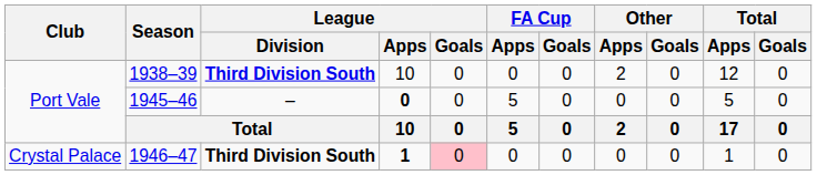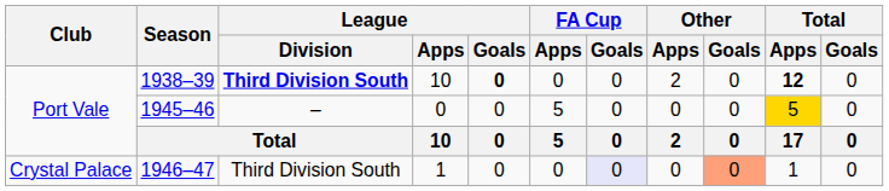1938–39 | League / Goals: normal -> bold
1938–39 | Total / Apps: normal -> bold
1945–46 | League / Apps: bold -> normal
1945–46 | Total / Apps: no background -> gold background
1946–47 | League / Division: bold -> normal
1946–47 | League / Apps: bold -> normal
1946–47 | League / Goals: pink background -> no background
1946–47 | FA Cup / Goals: no background -> lavender background
1946–47 | Other / Goals: no background -> lightsalmon background
